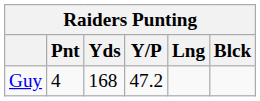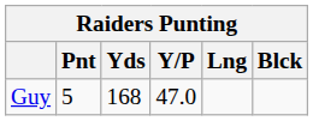Guy | Pnt: 4 -> 5
Guy | Y/P: 47.2 -> 47.0
